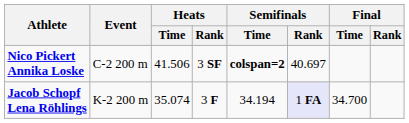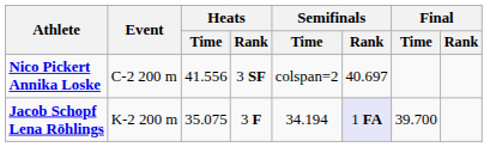Nico Pickert Annika Loske | Heats / Time: 41.506 -> 41.556
Nico Pickert Annika Loske | Semifinals / Time: bold -> normal
Jacob Schopf Lena Röhlings | Heats / Time: 35.074 -> 35.075
Jacob Schopf Lena Röhlings | Final / Time: 34.700 -> 39.700
